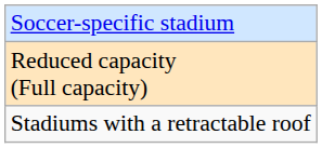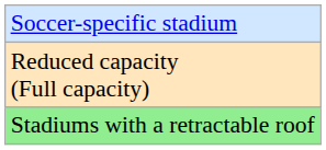row 3 | column 1: no background -> lightgreen background
